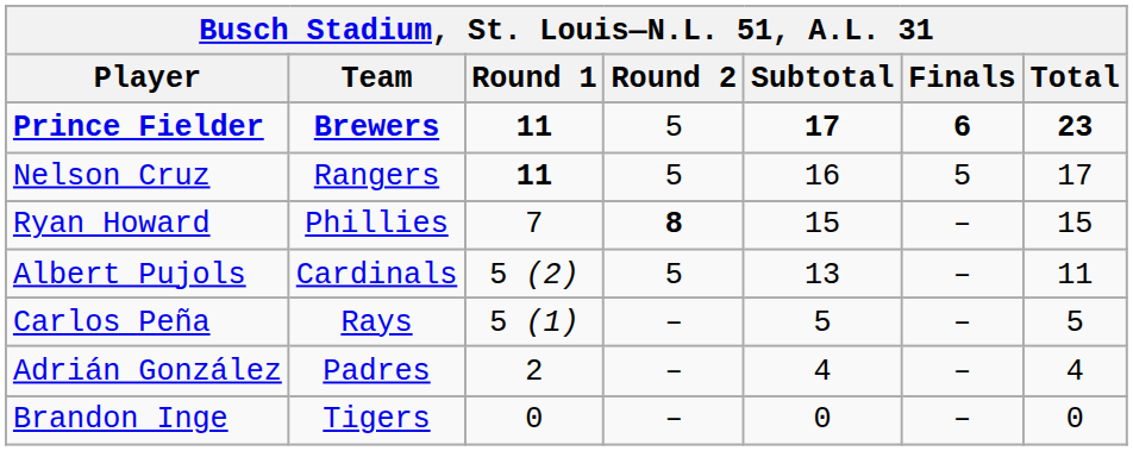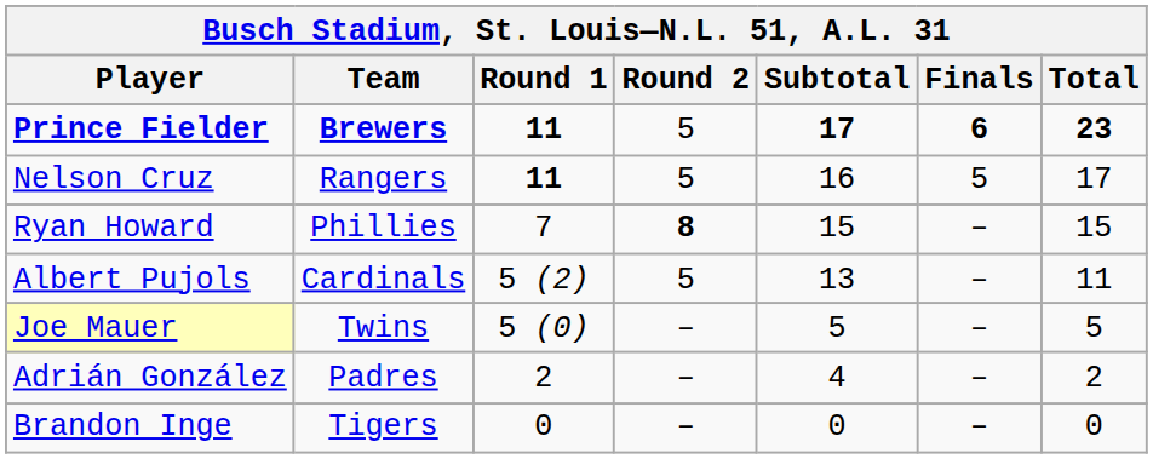- row: Carlos Peña | Rays | 5 (1) | – | 5 | – | 5
+ row: Joe Mauer | Twins | 5 (0) | – | 5 | – | 5
Adrián González | Total: 4 -> 2
